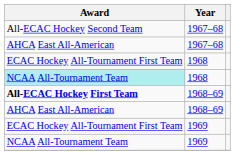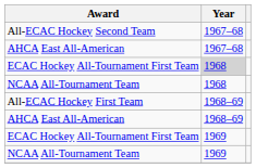row 4 | Year: no background -> lightgrey background
row 5 | Award: paleturquoise background -> no background
row 6 | Award: bold -> normal
